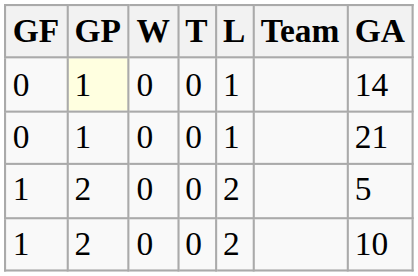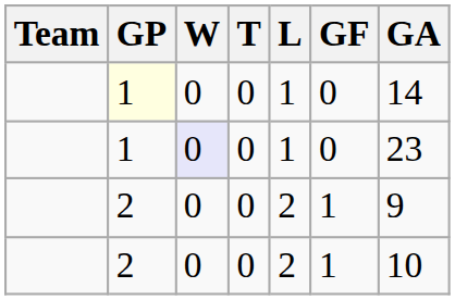columns swapped: Team <-> GF
row 3 | W: no background -> lavender background
row 3 | GA: 21 -> 23
row 4 | GA: 5 -> 9
